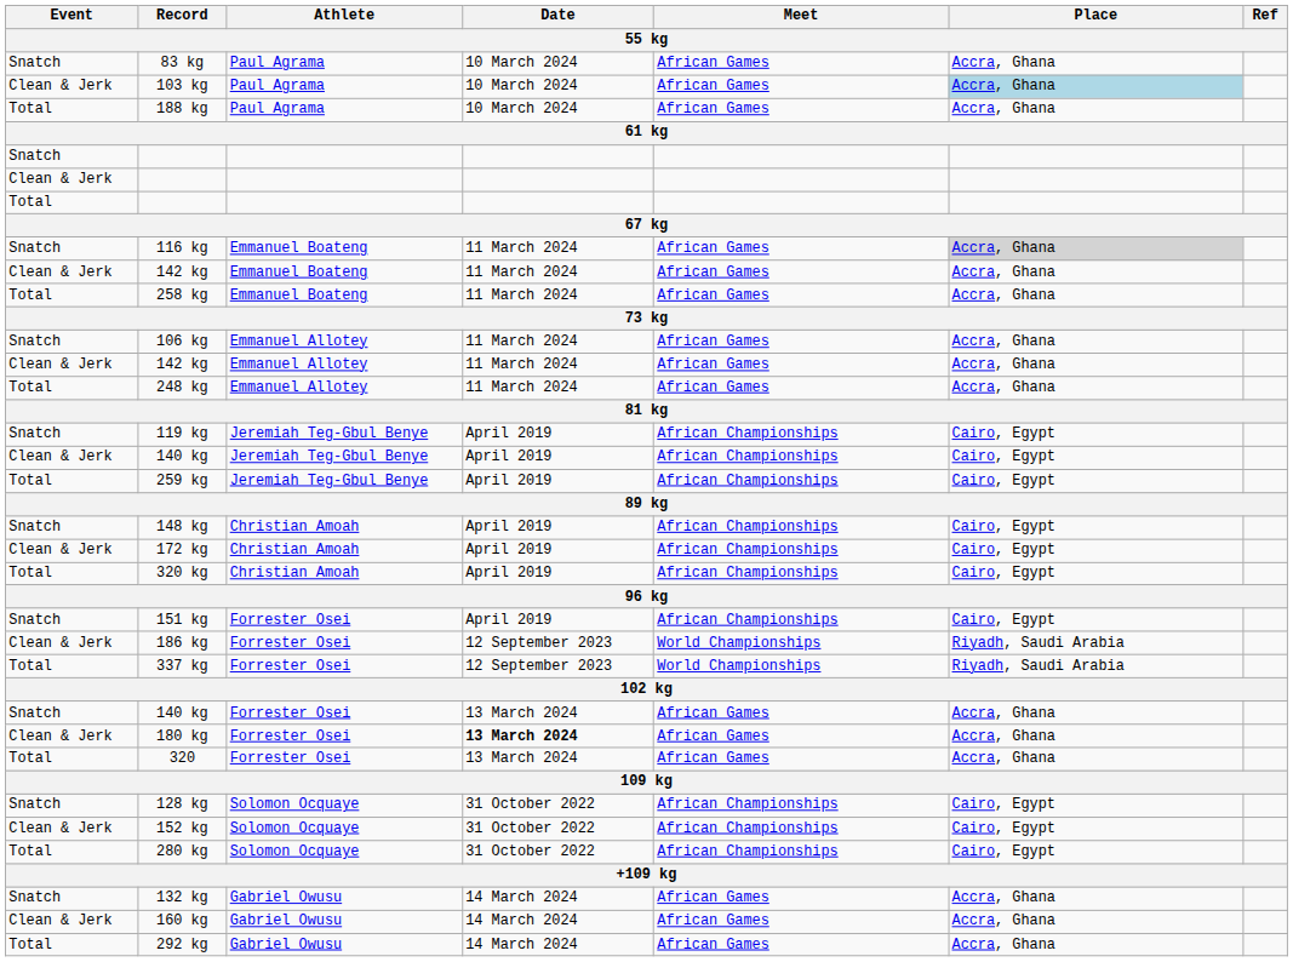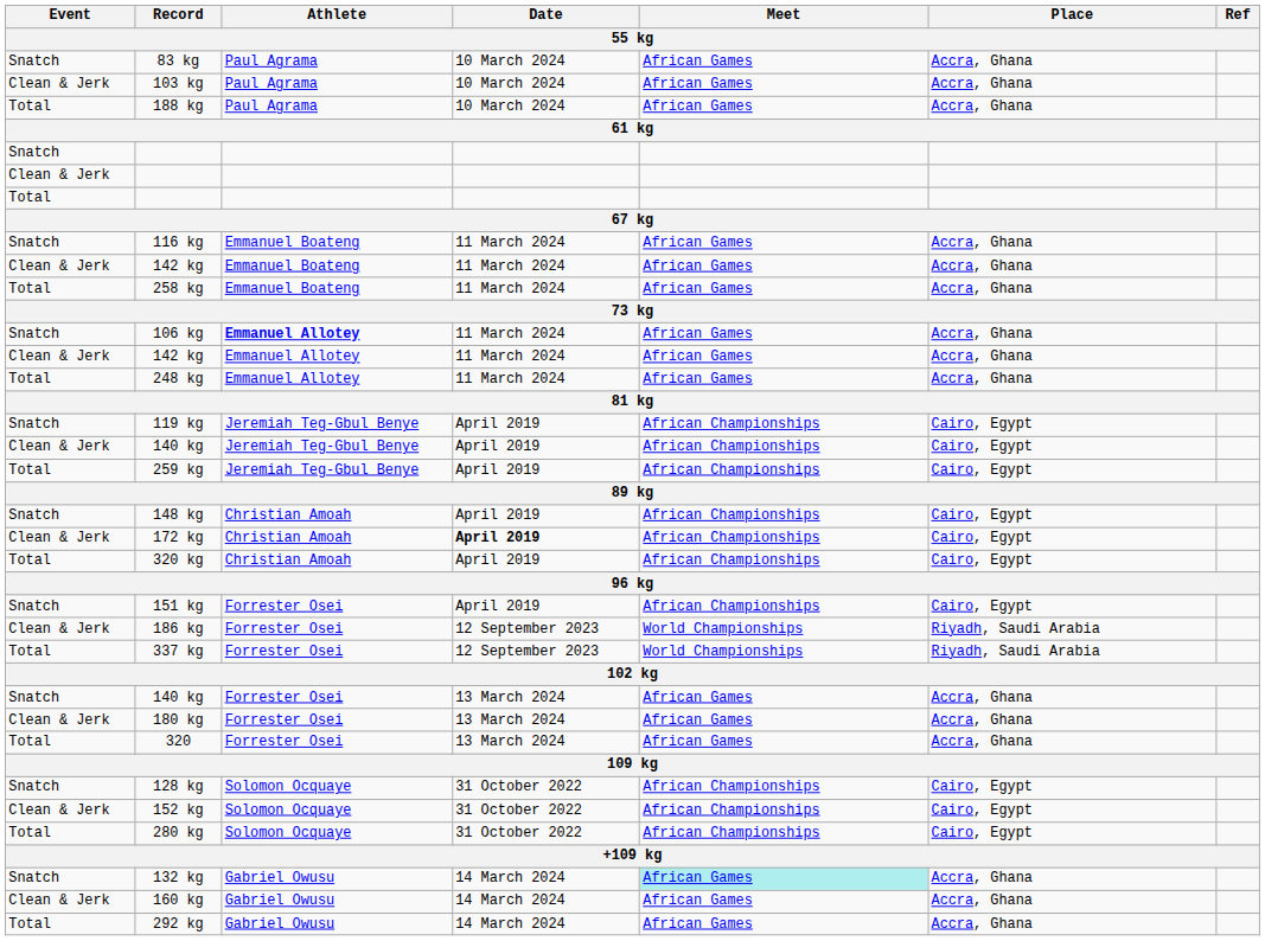103 kg | Place: lightblue background -> no background
116 kg | Place: lightgrey background -> no background
106 kg | Athlete: normal -> bold
172 kg | Date: normal -> bold
180 kg | Date: bold -> normal
132 kg | Meet: no background -> paleturquoise background
